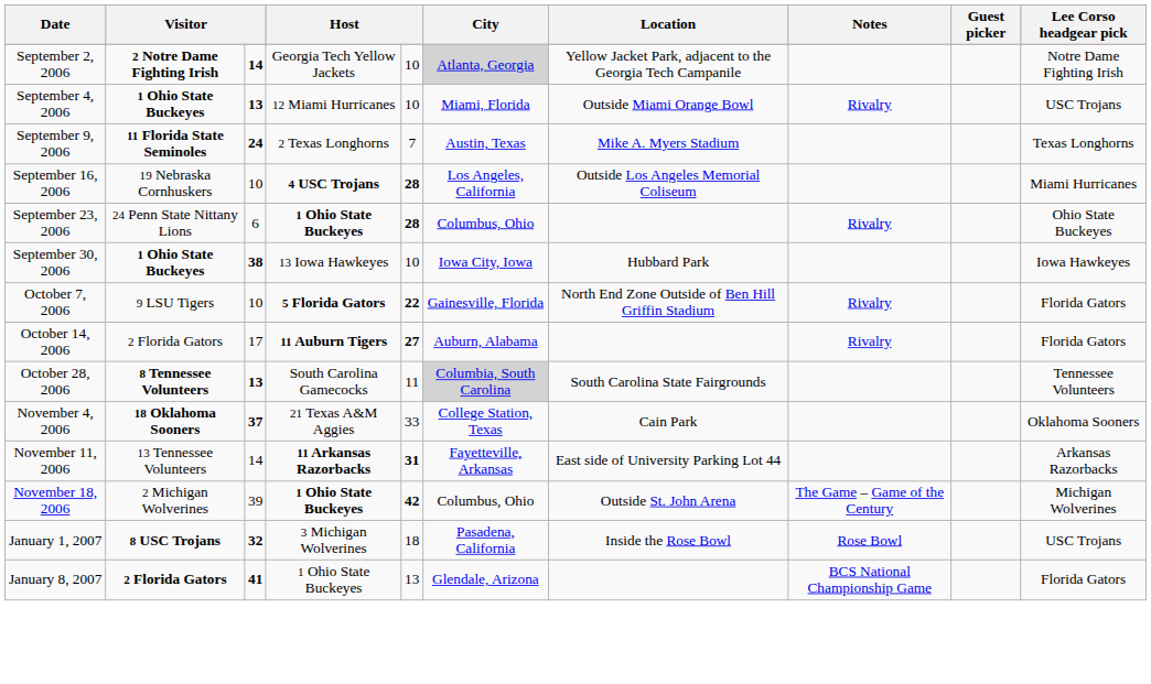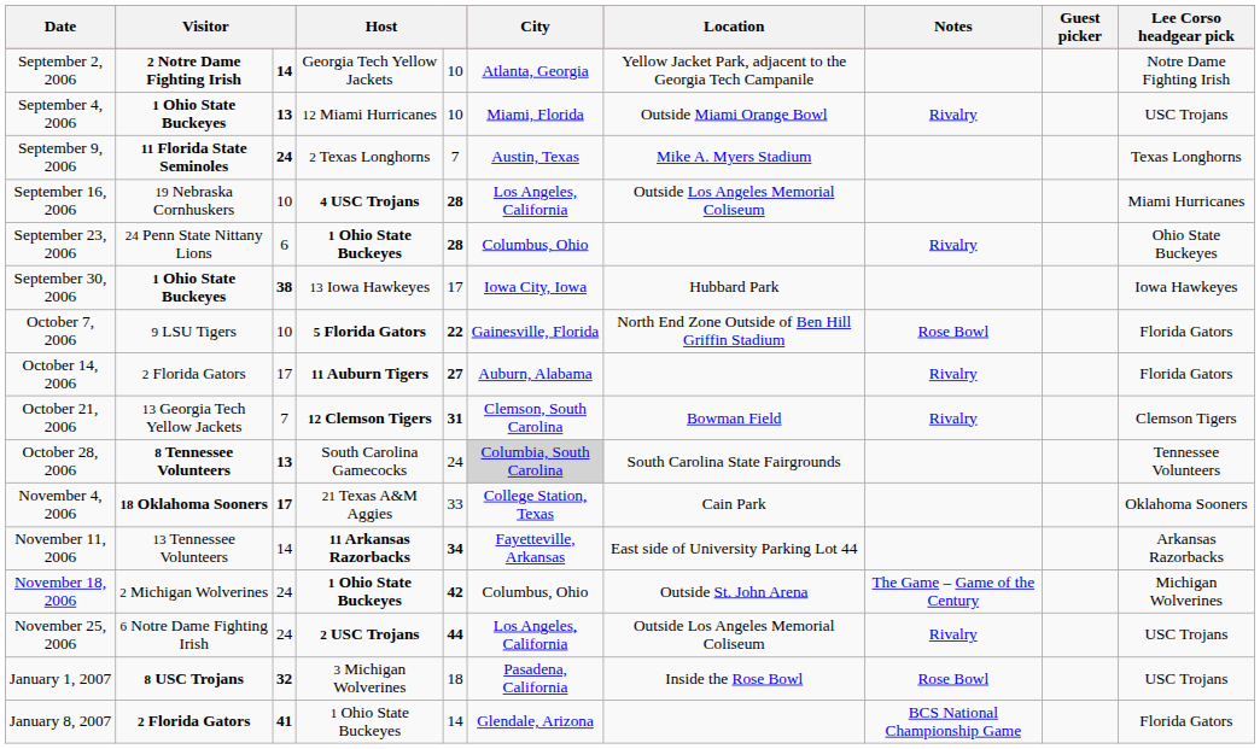September 2, 2006 | City: lightgrey background -> no background
September 30, 2006 | column 5: 10 -> 17
October 7, 2006 | Notes: Rivalry -> Rose Bowl
+ row: October 21, 2006 | 13 Georgia Tech Yellow Jackets | 7 | 12 Clemson Tigers | 31 | Clemson, South Carolina | Bowman Field | Rivalry | Clemson Tigers
October 28, 2006 | column 5: 11 -> 24
November 4, 2006 | column 3: 37 -> 17
November 11, 2006 | column 5: 31 -> 34
November 18, 2006 | column 3: 39 -> 24
+ row: November 25, 2006 | 6 Notre Dame Fighting Irish | 24 | 2 USC Trojans | 44 | Los Angeles, California | Outside Los Angeles Memorial Coliseum | Rivalry | USC Trojans
January 8, 2007 | column 5: 13 -> 14
